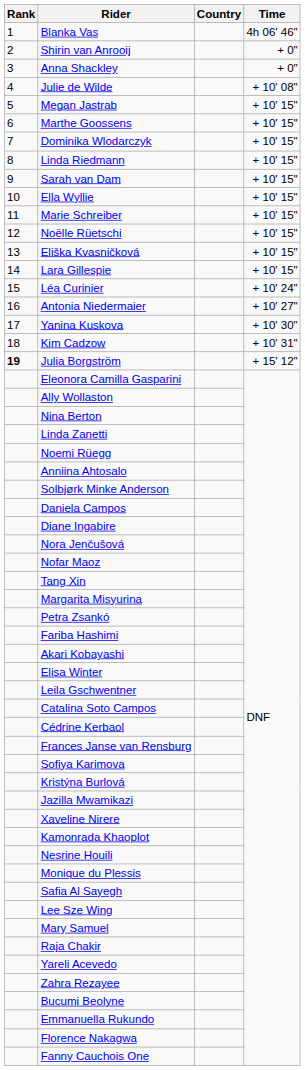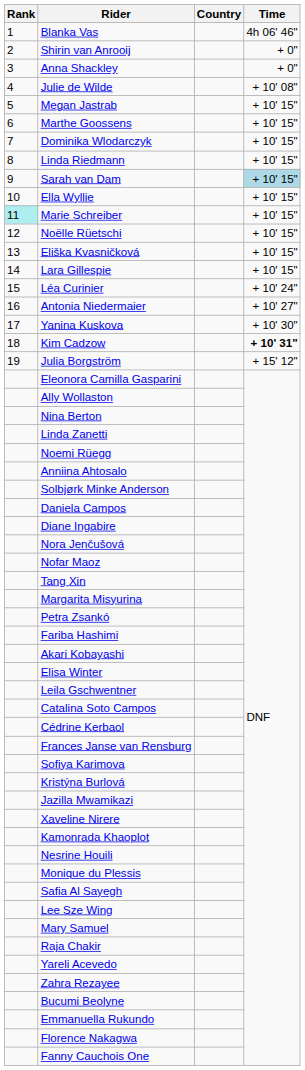Sarah van Dam | Time: no background -> lightblue background
Marie Schreiber | Rank: no background -> paleturquoise background
Kim Cadzow | Time: normal -> bold
Julia Borgström | Rank: bold -> normal
